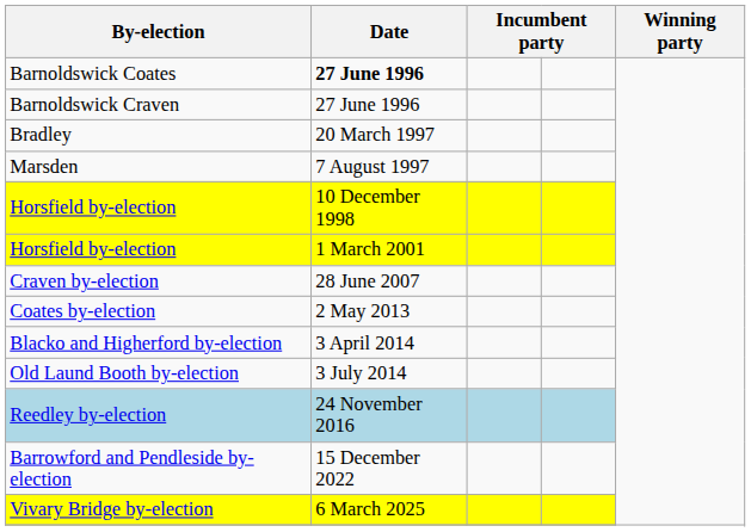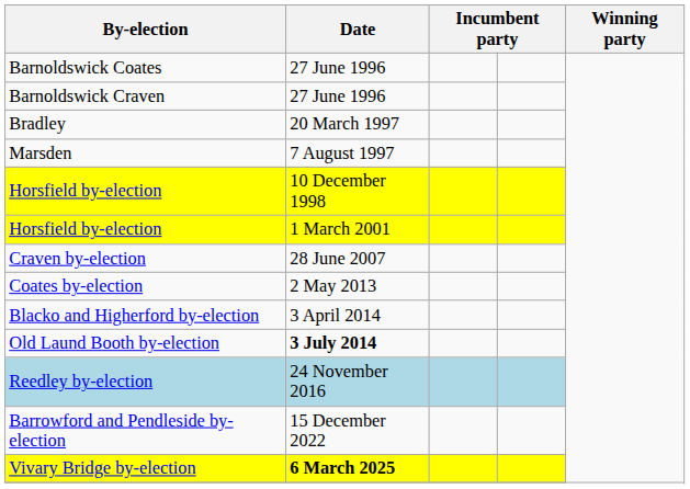Barnoldswick Coates | Date: bold -> normal
Old Laund Booth by-election | Date: normal -> bold
Vivary Bridge by-election | Date: normal -> bold
